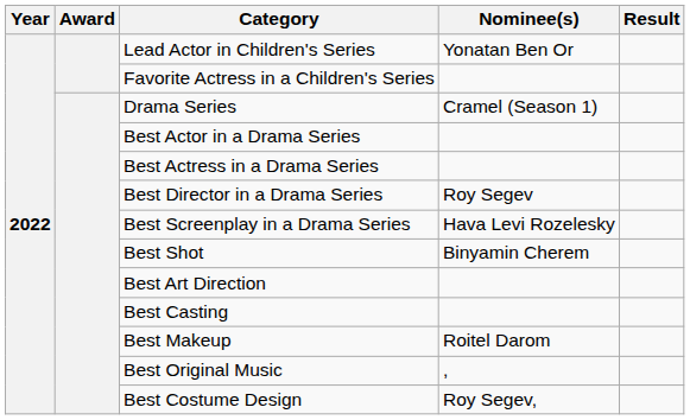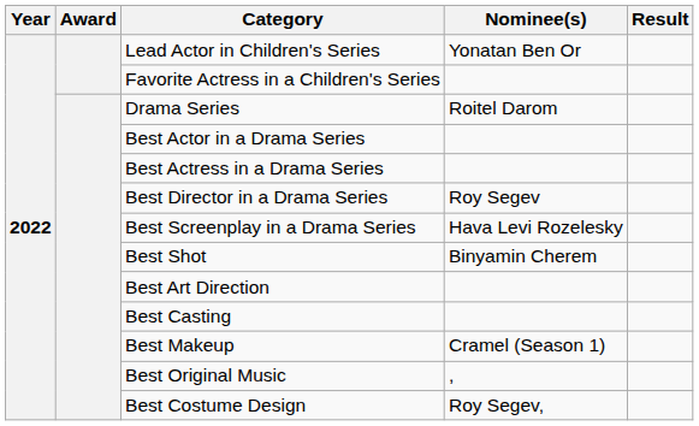Drama Series | Nominee(s): Cramel (Season 1) -> Roitel Darom
Best Makeup | Nominee(s): Roitel Darom -> Cramel (Season 1)
